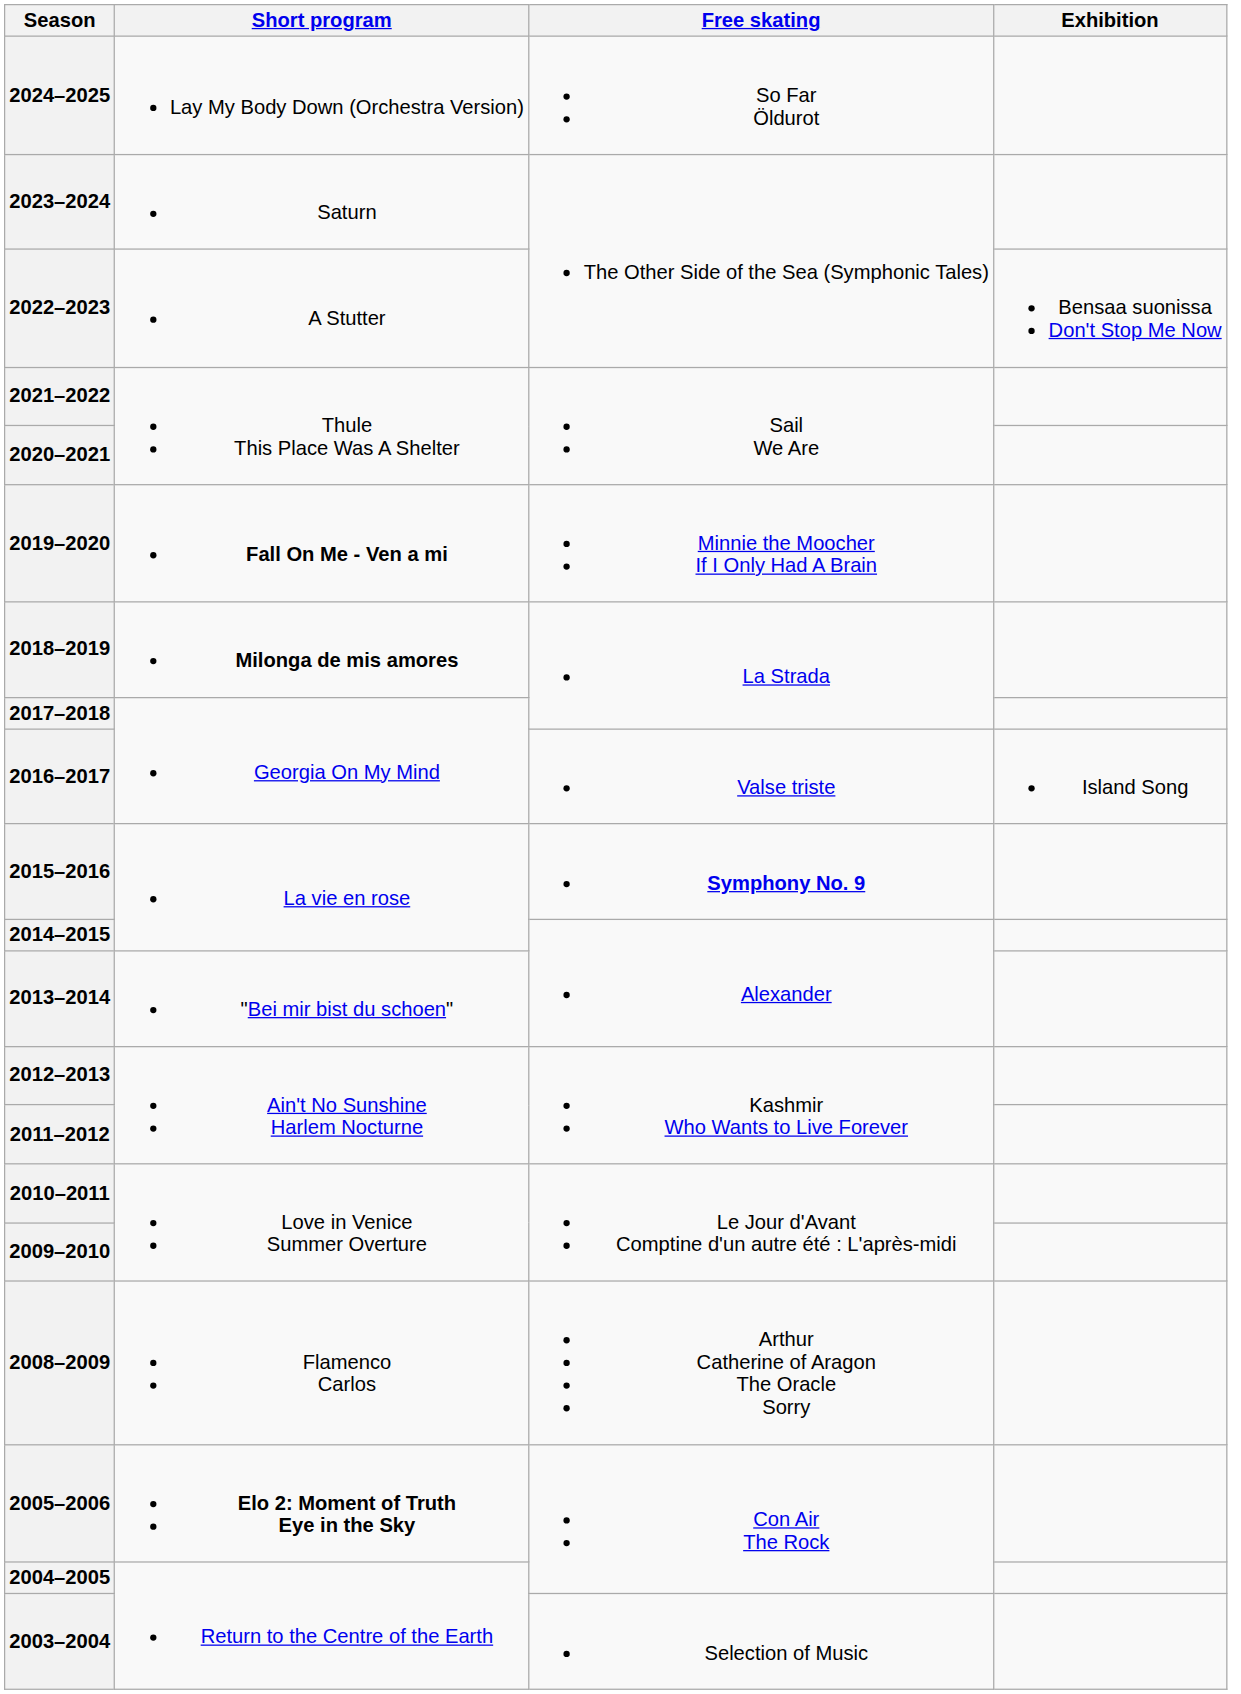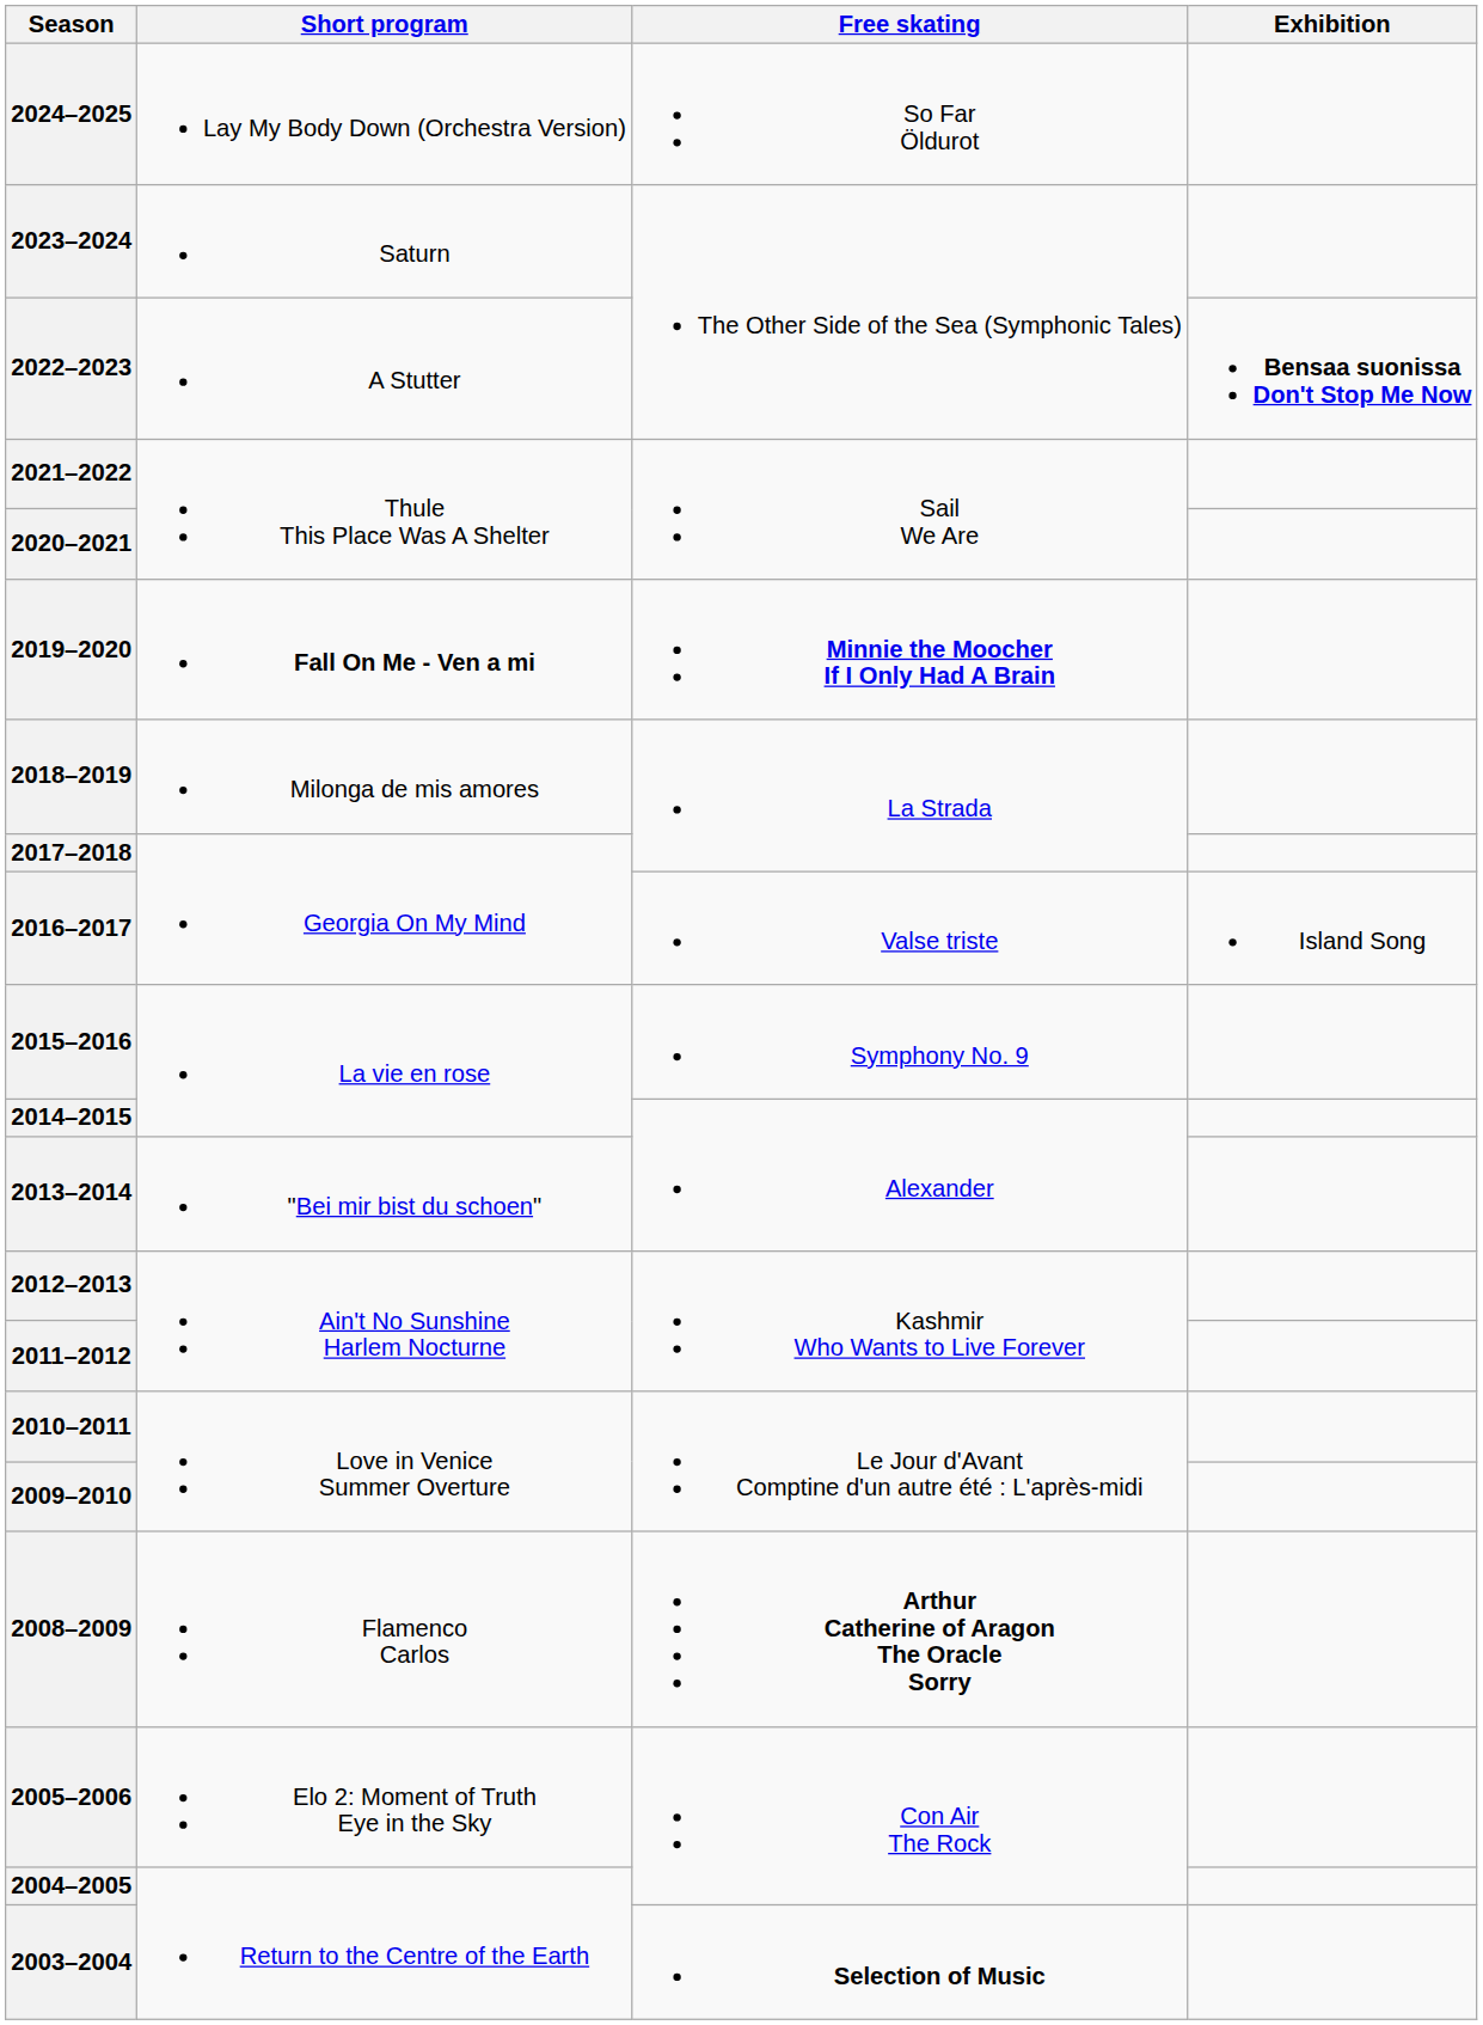2022–2023 | Exhibition: normal -> bold
2019–2020 | Free skating: normal -> bold
2018–2019 | Short program: bold -> normal
2015–2016 | Free skating: bold -> normal
2008–2009 | Free skating: normal -> bold
2005–2006 | Short program: bold -> normal
2003–2004 | Free skating: normal -> bold
